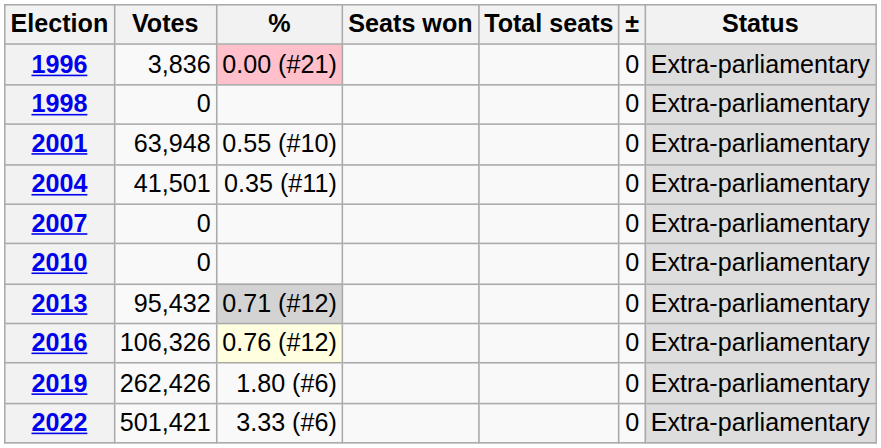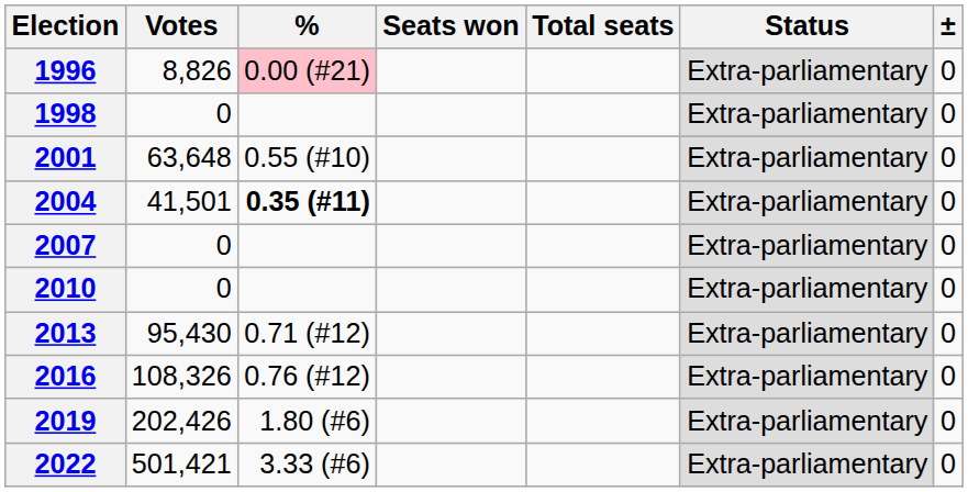columns swapped: ± <-> Status
1996 | Votes: 3,836 -> 8,826
2001 | Votes: 63,948 -> 63,648
2004 | %: normal -> bold
2013 | Votes: 95,432 -> 95,430
2013 | %: lightgrey background -> no background
2016 | Votes: 106,326 -> 108,326
2016 | %: lightyellow background -> no background
2019 | Votes: 262,426 -> 202,426
